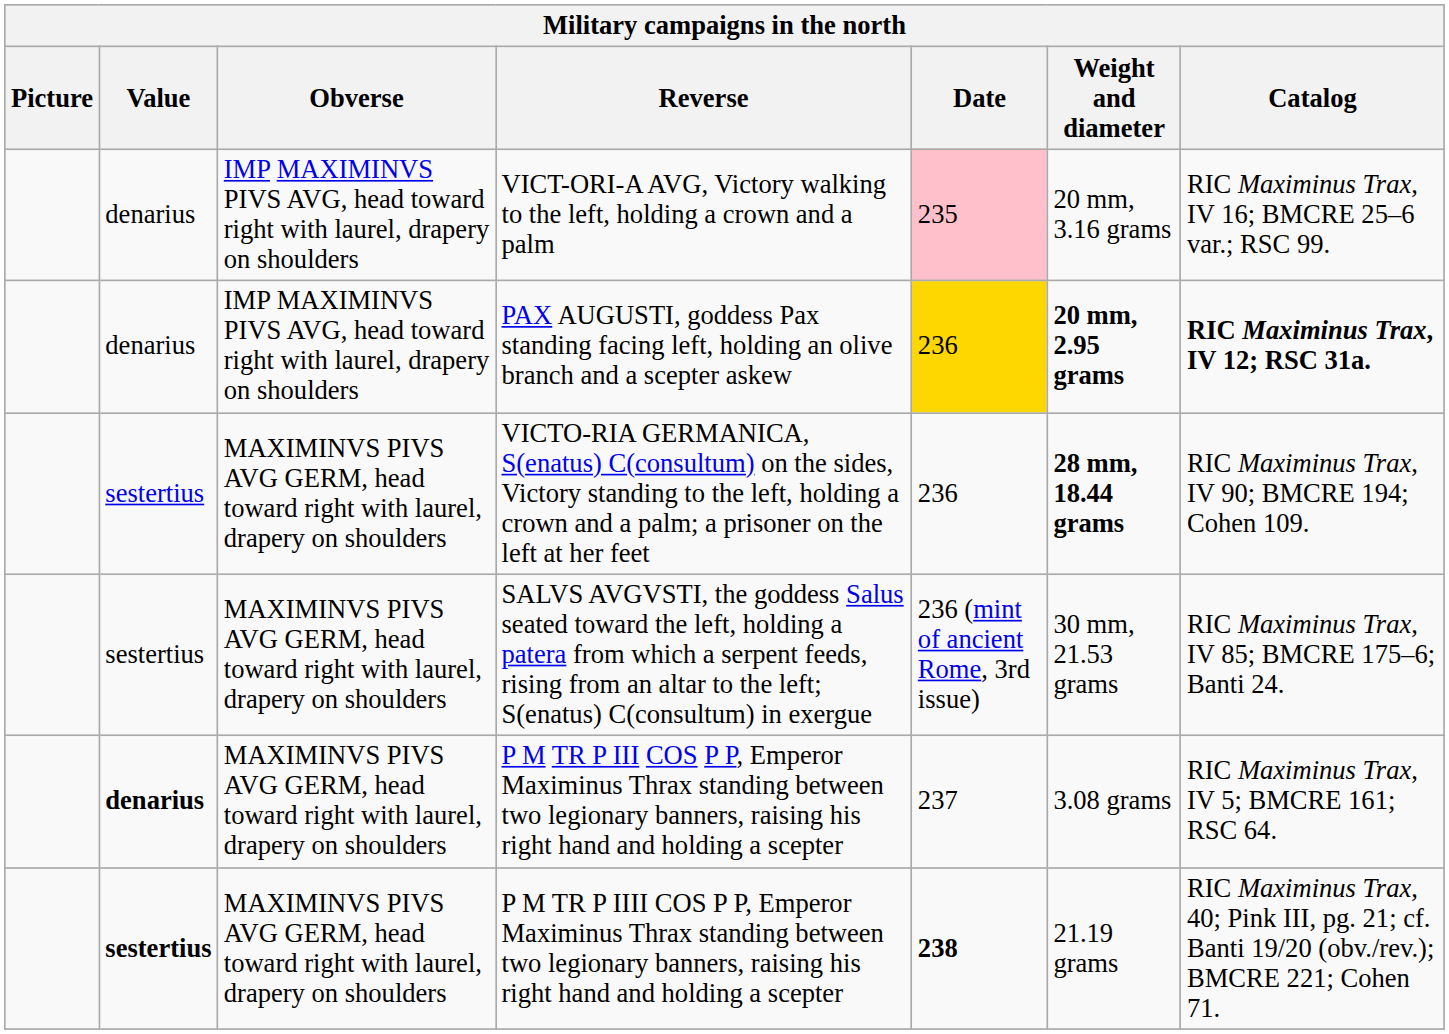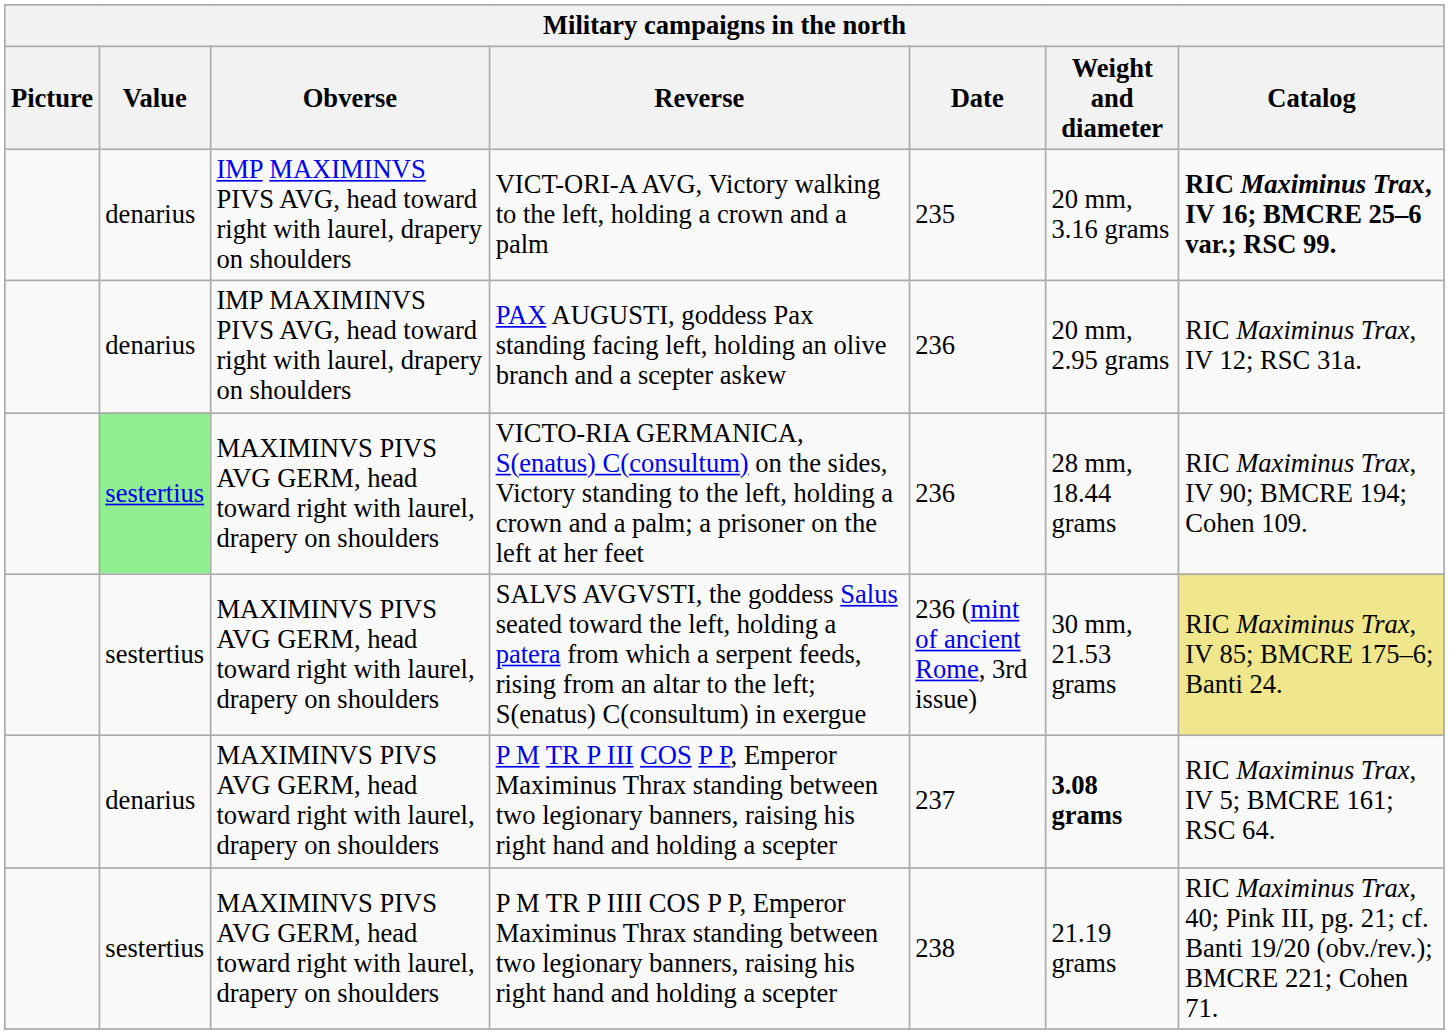row 3 | Date: pink background -> no background
row 3 | Catalog: normal -> bold
row 4 | Date: gold background -> no background
row 4 | Weight and diameter: bold -> normal
row 4 | Catalog: bold -> normal
row 5 | Value: no background -> lightgreen background
row 5 | Weight and diameter: bold -> normal
row 6 | Catalog: no background -> khaki background
row 7 | Value: bold -> normal
row 7 | Weight and diameter: normal -> bold
row 8 | Value: bold -> normal
row 8 | Date: bold -> normal
